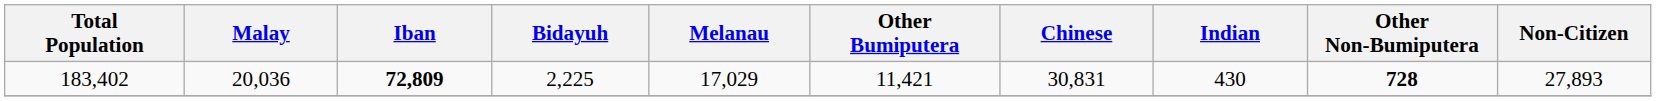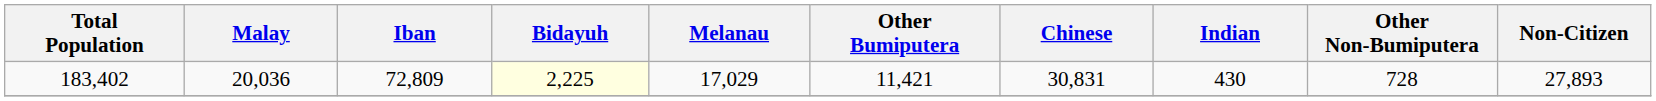183,402 | Iban: bold -> normal
183,402 | Bidayuh: no background -> lightyellow background
183,402 | Other Non-Bumiputera: bold -> normal
